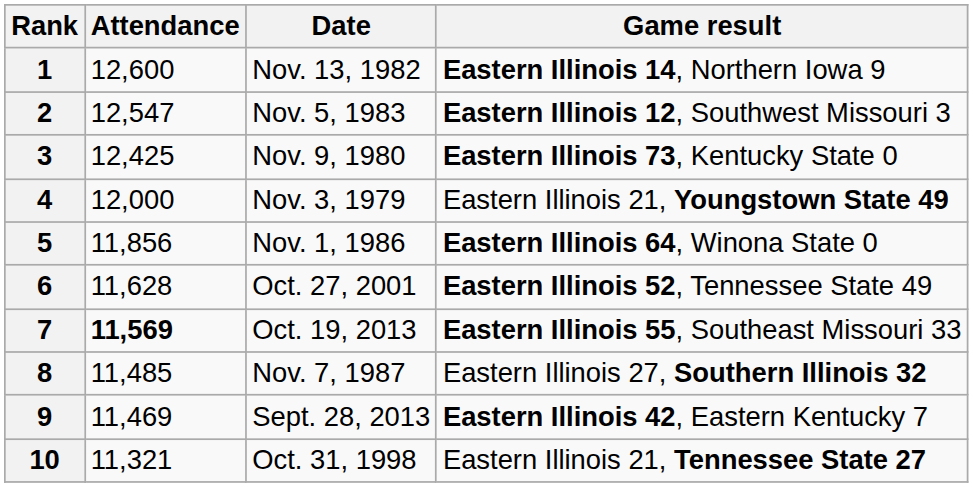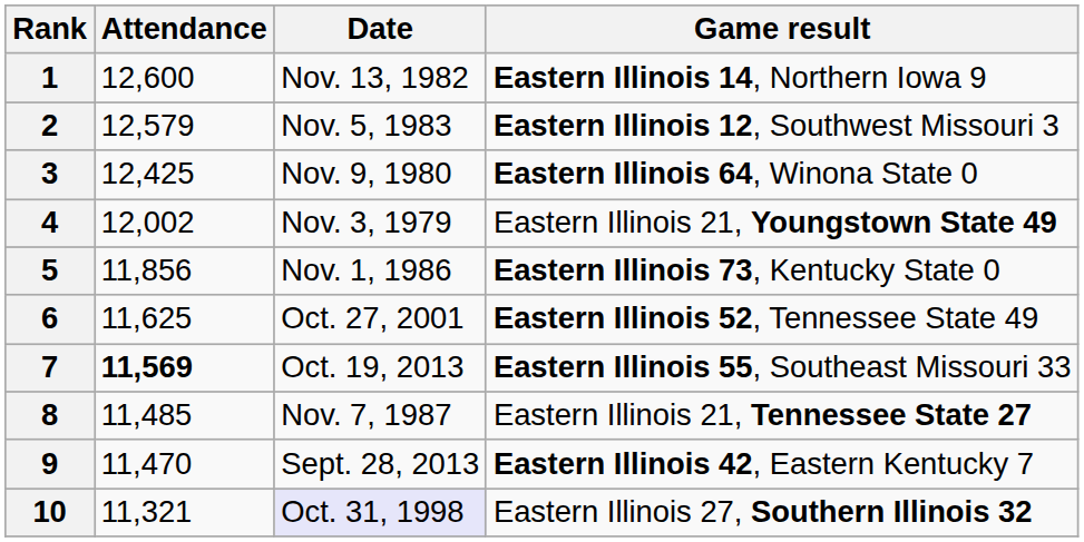2 | Attendance: 12,547 -> 12,579
3 | Game result: Eastern Illinois 73, Kentucky State 0 -> Eastern Illinois 64, Winona State 0
4 | Attendance: 12,000 -> 12,002
5 | Game result: Eastern Illinois 64, Winona State 0 -> Eastern Illinois 73, Kentucky State 0
6 | Attendance: 11,628 -> 11,625
8 | Game result: Eastern Illinois 27, Southern Illinois 32 -> Eastern Illinois 21, Tennessee State 27
9 | Attendance: 11,469 -> 11,470
10 | Date: no background -> lavender background
10 | Game result: Eastern Illinois 21, Tennessee State 27 -> Eastern Illinois 27, Southern Illinois 32
